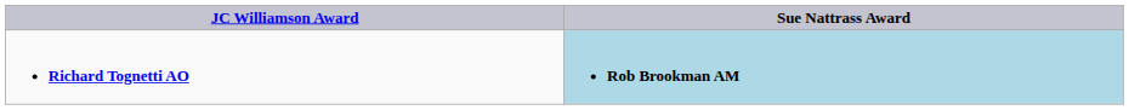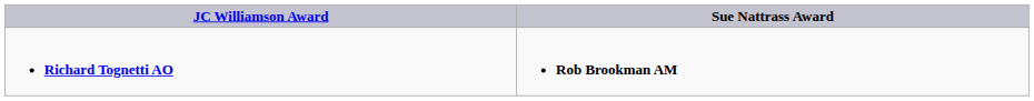Richard Tognetti AO | Sue Nattrass Award: lightblue background -> no background
